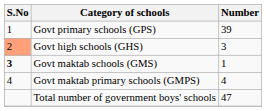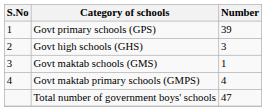Govt high schools (GHS) | S.No: lightsalmon background -> no background
Govt maktab schools (GMS) | S.No: bold -> normal
